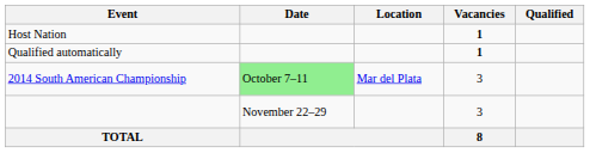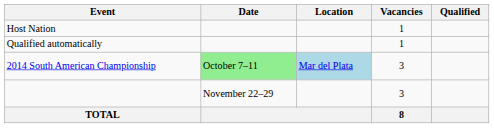Host Nation | Vacancies: bold -> normal
Qualified automatically | Vacancies: bold -> normal
2014 South American Championship | Location: no background -> lightblue background
